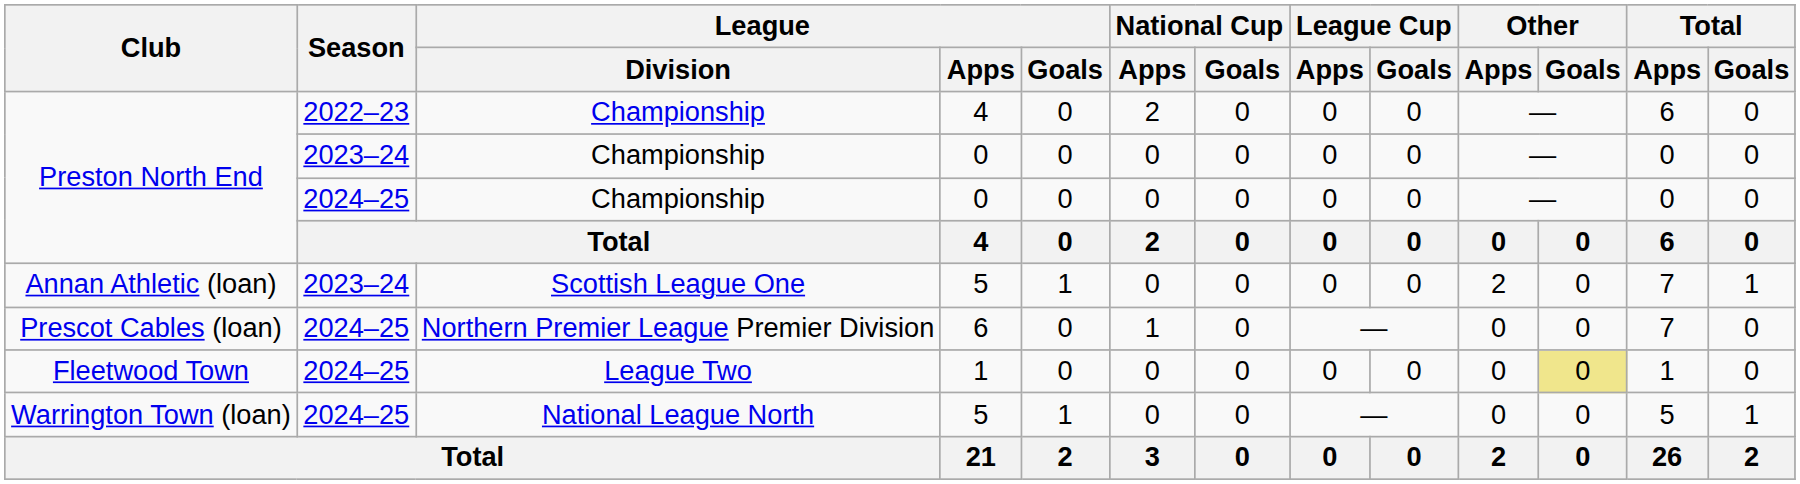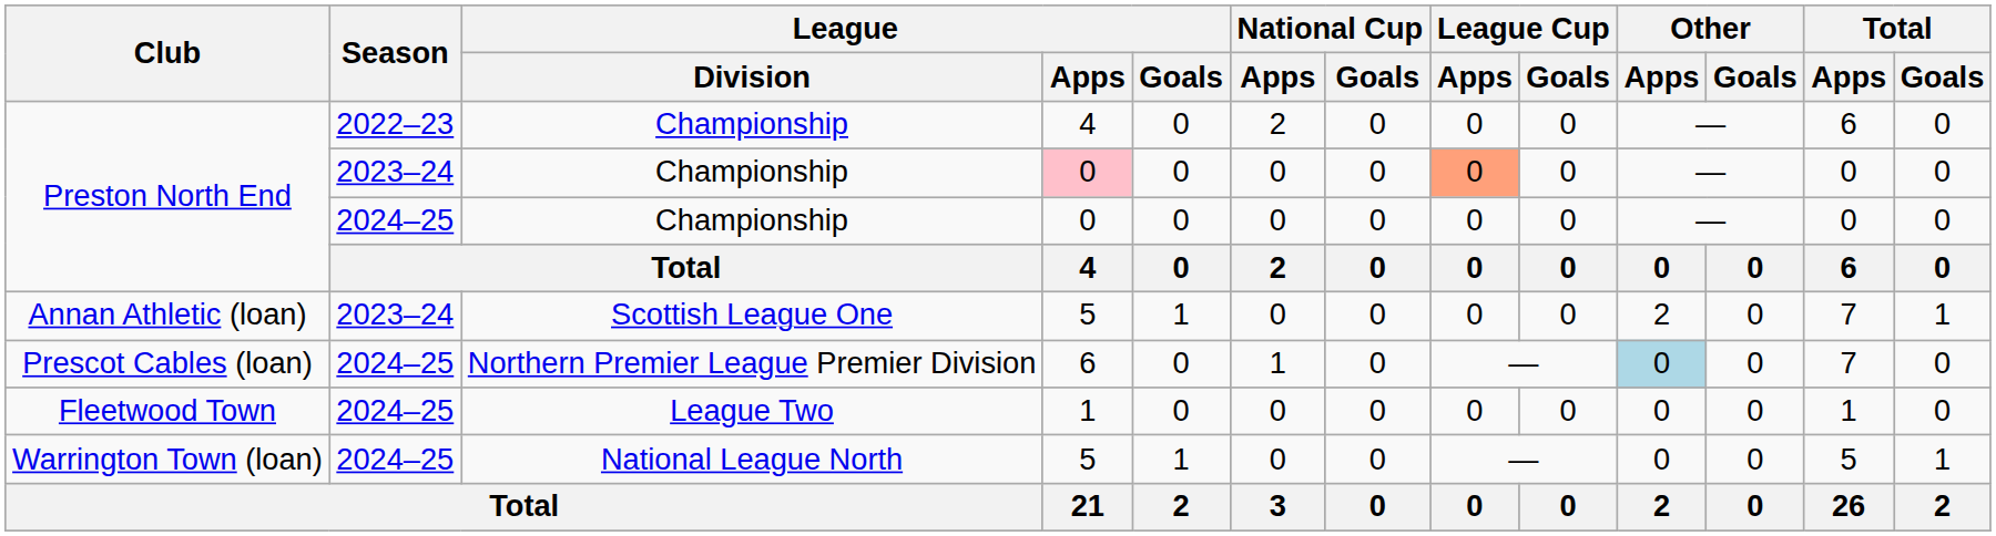Preston North End / 2023–24 | League / Apps: no background -> pink background
Preston North End / 2023–24 | League Cup / Apps: no background -> lightsalmon background
Prescot Cables (loan) | Other / Apps: no background -> lightblue background
Fleetwood Town | Other / Goals: khaki background -> no background
